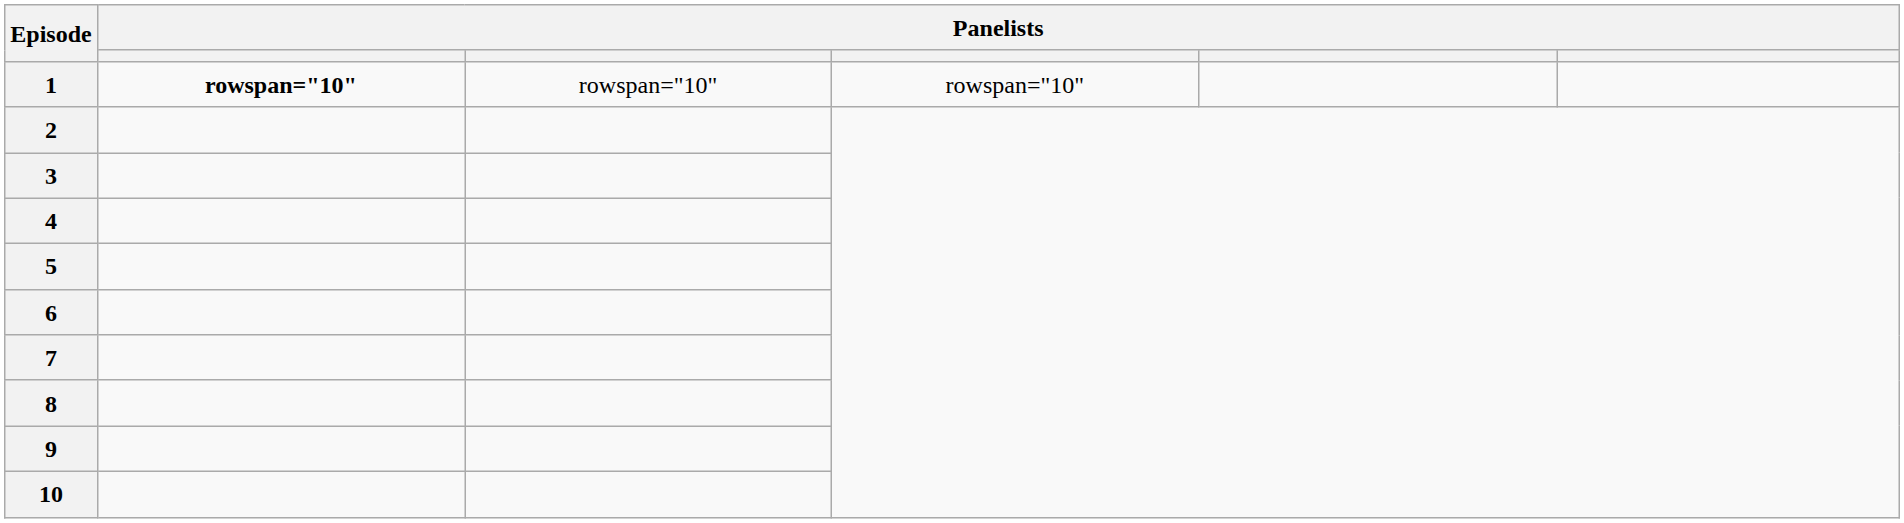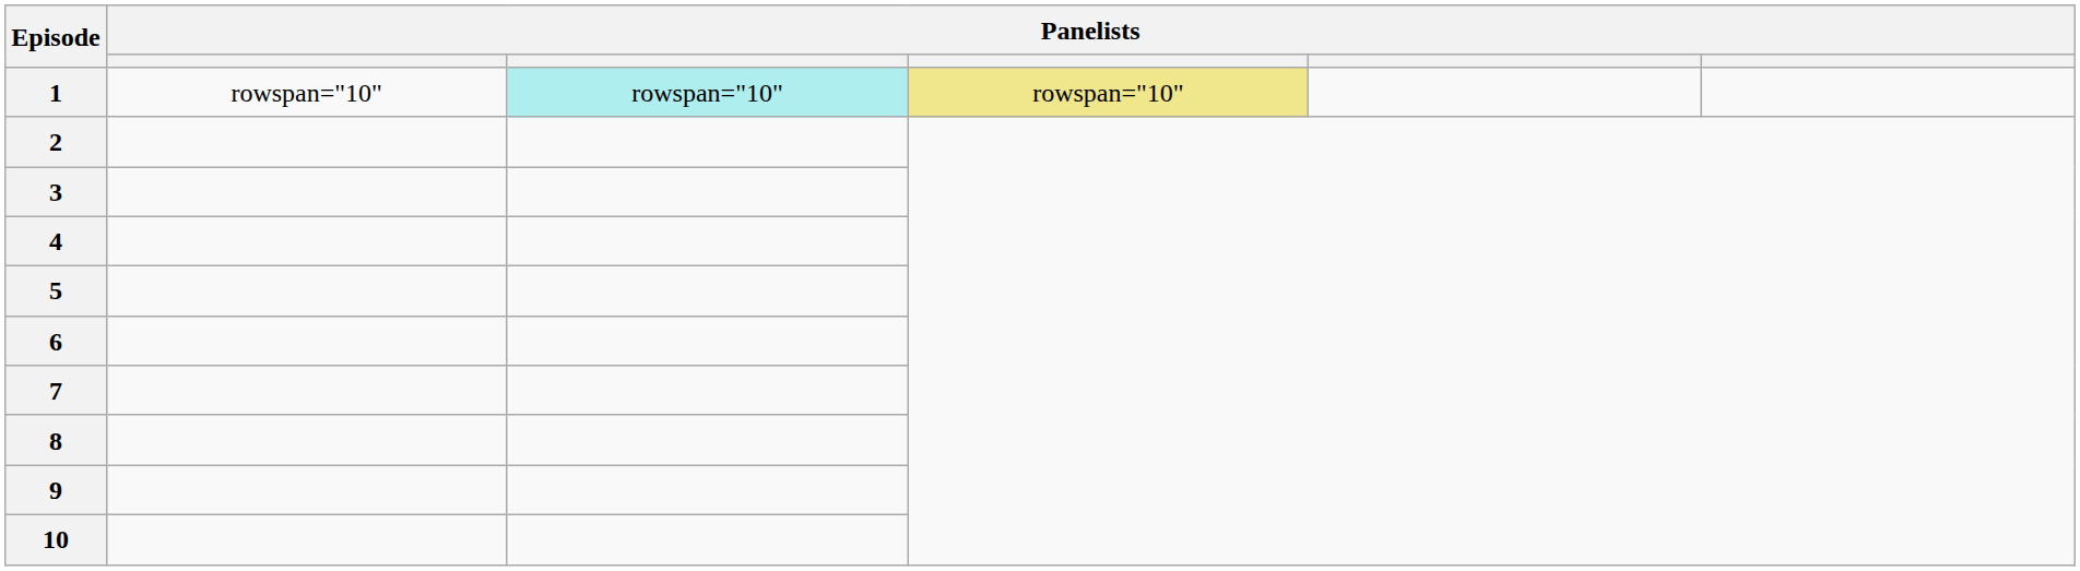1 | column 2: bold -> normal
1 | column 3: no background -> paleturquoise background
1 | column 4: no background -> khaki background
